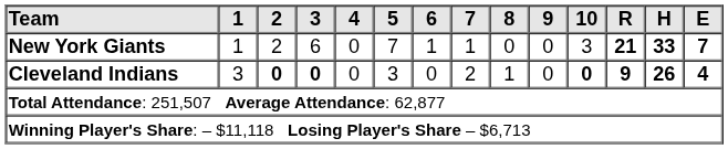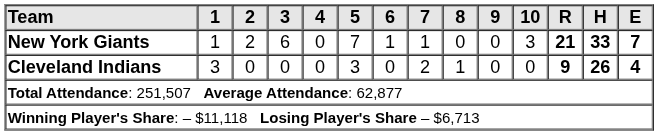Cleveland Indians | 2: bold -> normal
Cleveland Indians | 3: bold -> normal
Cleveland Indians | 10: bold -> normal
